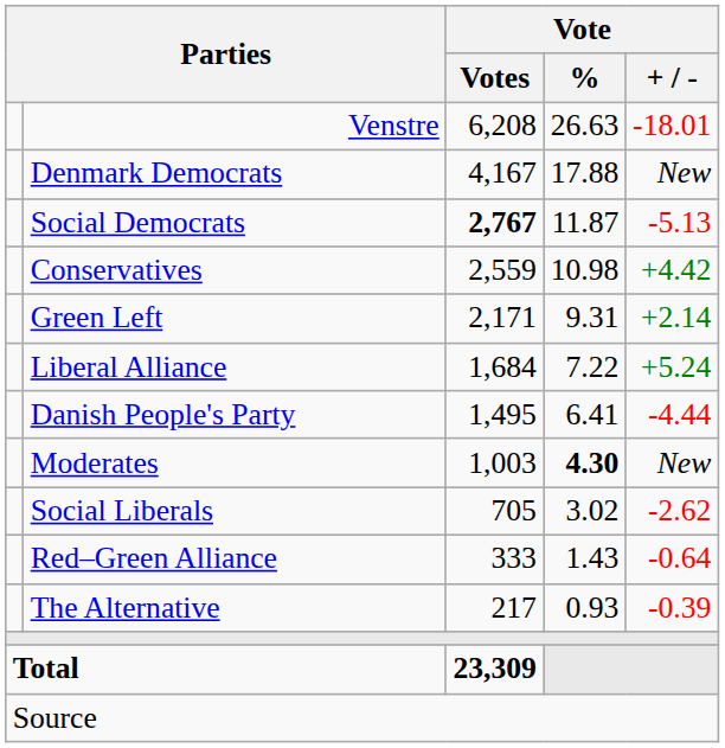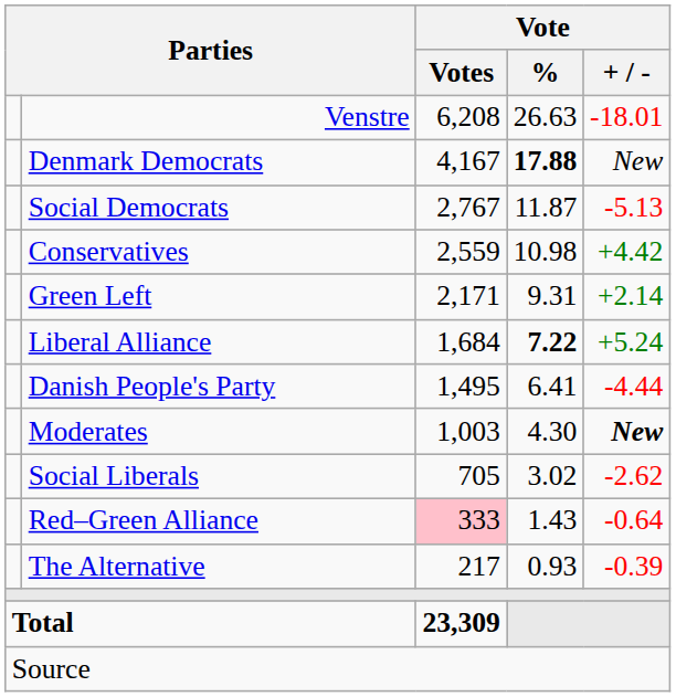Denmark Democrats | Vote / %: normal -> bold
Social Democrats | Vote / Votes: bold -> normal
Liberal Alliance | Vote / %: normal -> bold
Moderates | Vote / %: bold -> normal
Moderates | Vote / + / -: normal -> bold
Red–Green Alliance | Vote / Votes: no background -> pink background
